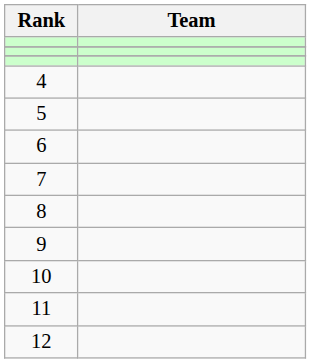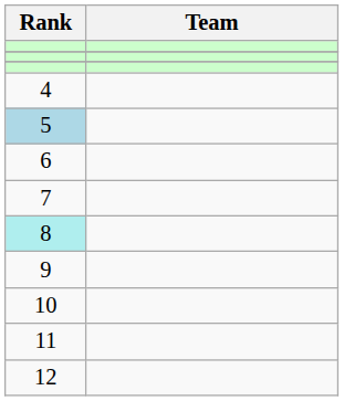row 6 | Rank: no background -> lightblue background
row 9 | Rank: no background -> paleturquoise background
